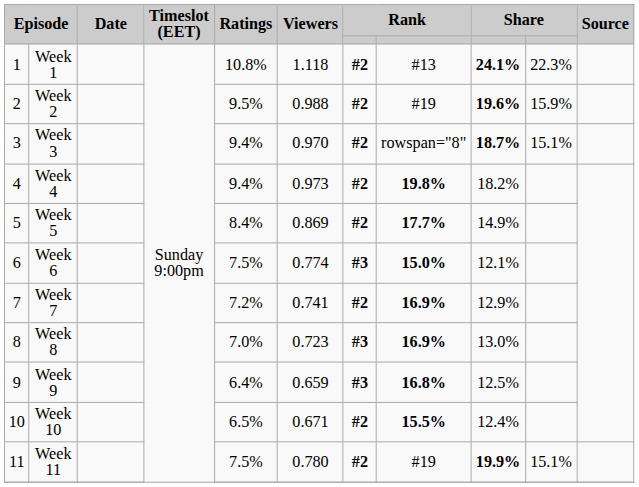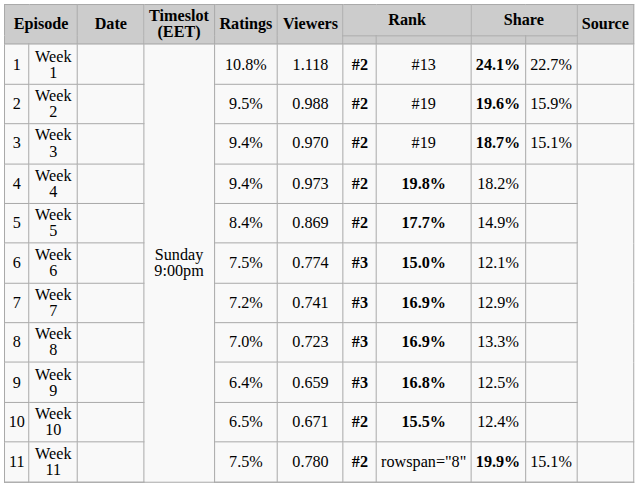Week 1 | column 10: 22.3% -> 22.7%
Week 3 | column 8: rowspan="8" -> #19
Week 7 | column 7: #2 -> #3
Week 8 | column 9: 13.0% -> 13.3%
Week 11 | column 8: #19 -> rowspan="8"
